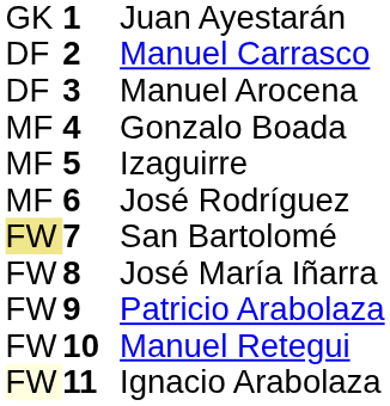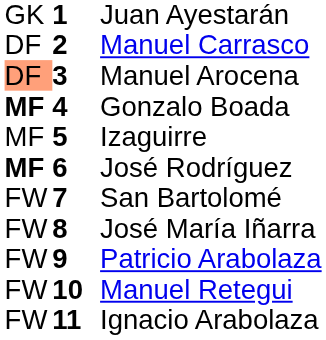Manuel Arocena | column 1: no background -> lightsalmon background
Gonzalo Boada | column 1: normal -> bold
José Rodríguez | column 1: normal -> bold
San Bartolomé | column 1: khaki background -> no background
Ignacio Arabolaza | column 1: lightyellow background -> no background
